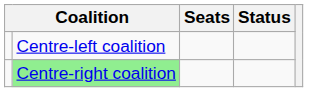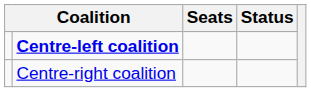Centre-left coalition | column 2: normal -> bold
Centre-right coalition | column 2: lightgreen background -> no background
